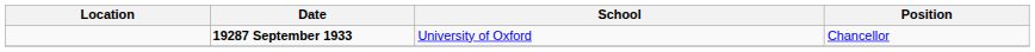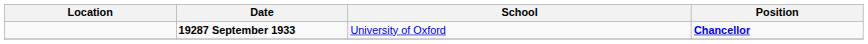19287 September 1933 | Position: normal -> bold
